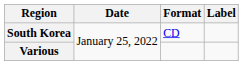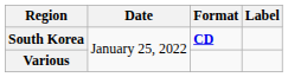South Korea | Format: normal -> bold
